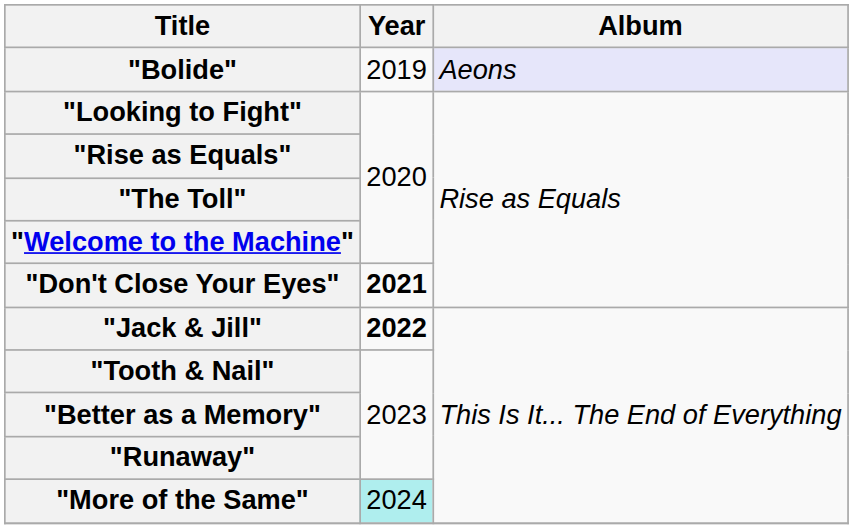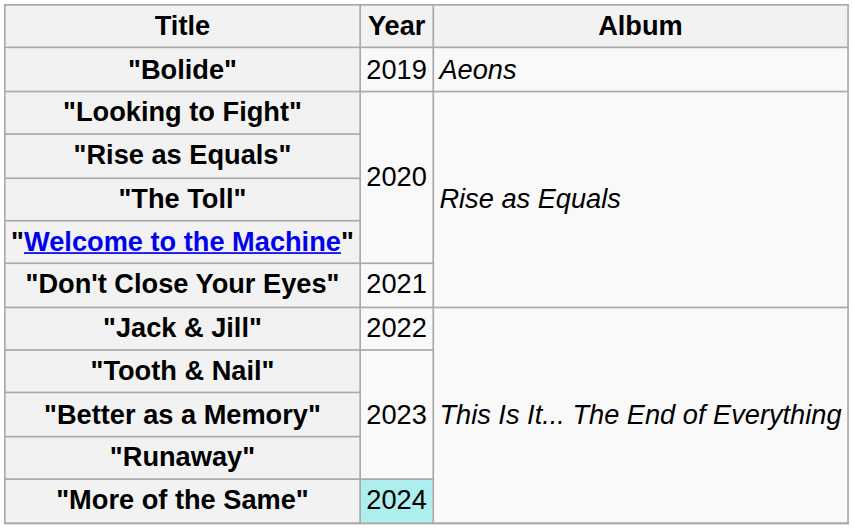"Bolide" | Album: lavender background -> no background
"Don't Close Your Eyes" | Year: bold -> normal
"Jack & Jill" | Year: bold -> normal
